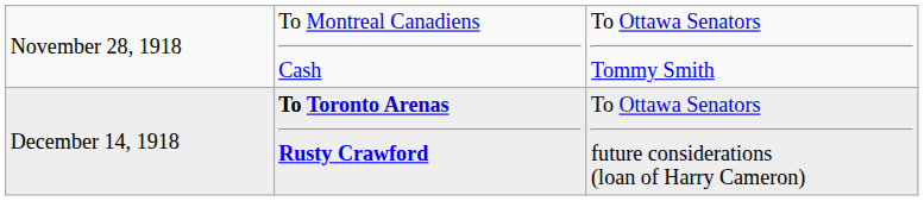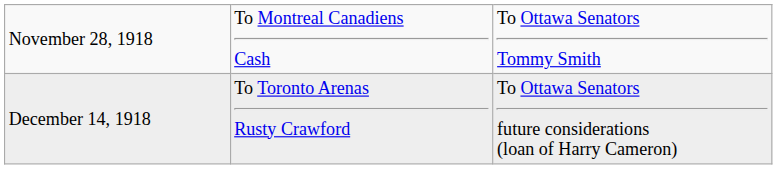December 14, 1918 | column 2: bold -> normal
